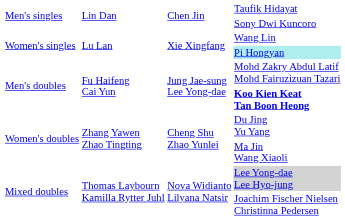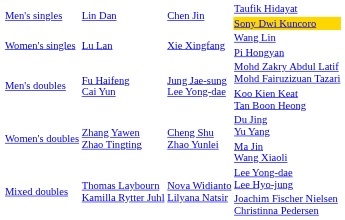Sony Dwi Kuncoro | column 4: no background -> gold background
Pi Hongyan | column 4: paleturquoise background -> no background
Koo Kien Keat Tan Boon Heong | column 4: bold -> normal
Lee Yong-dae Lee Hyo-jung | column 4: lightgrey background -> no background
